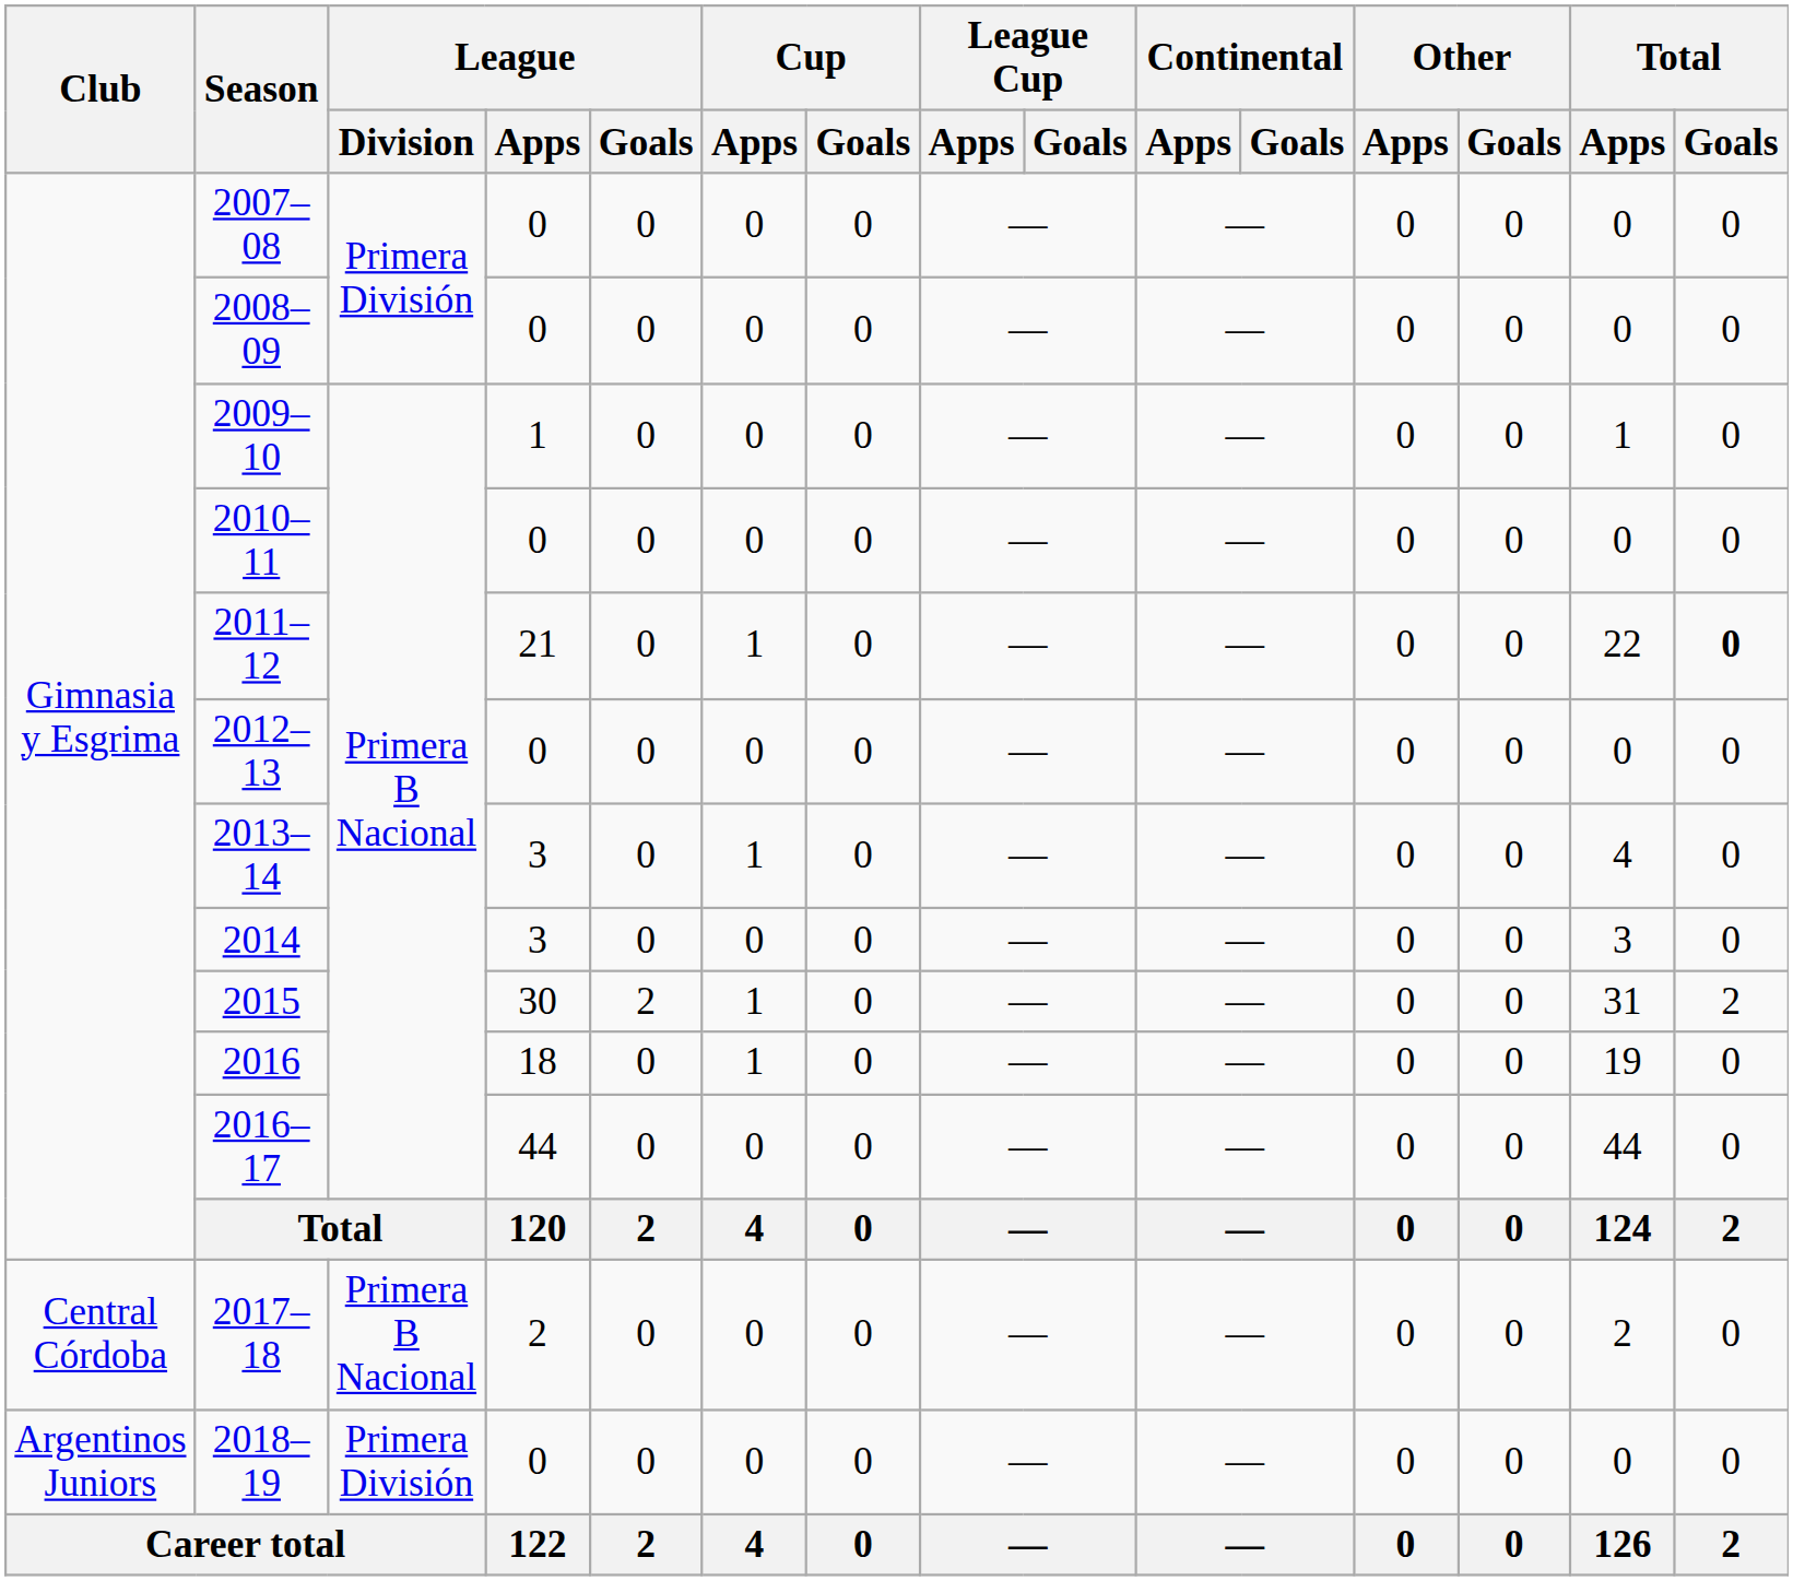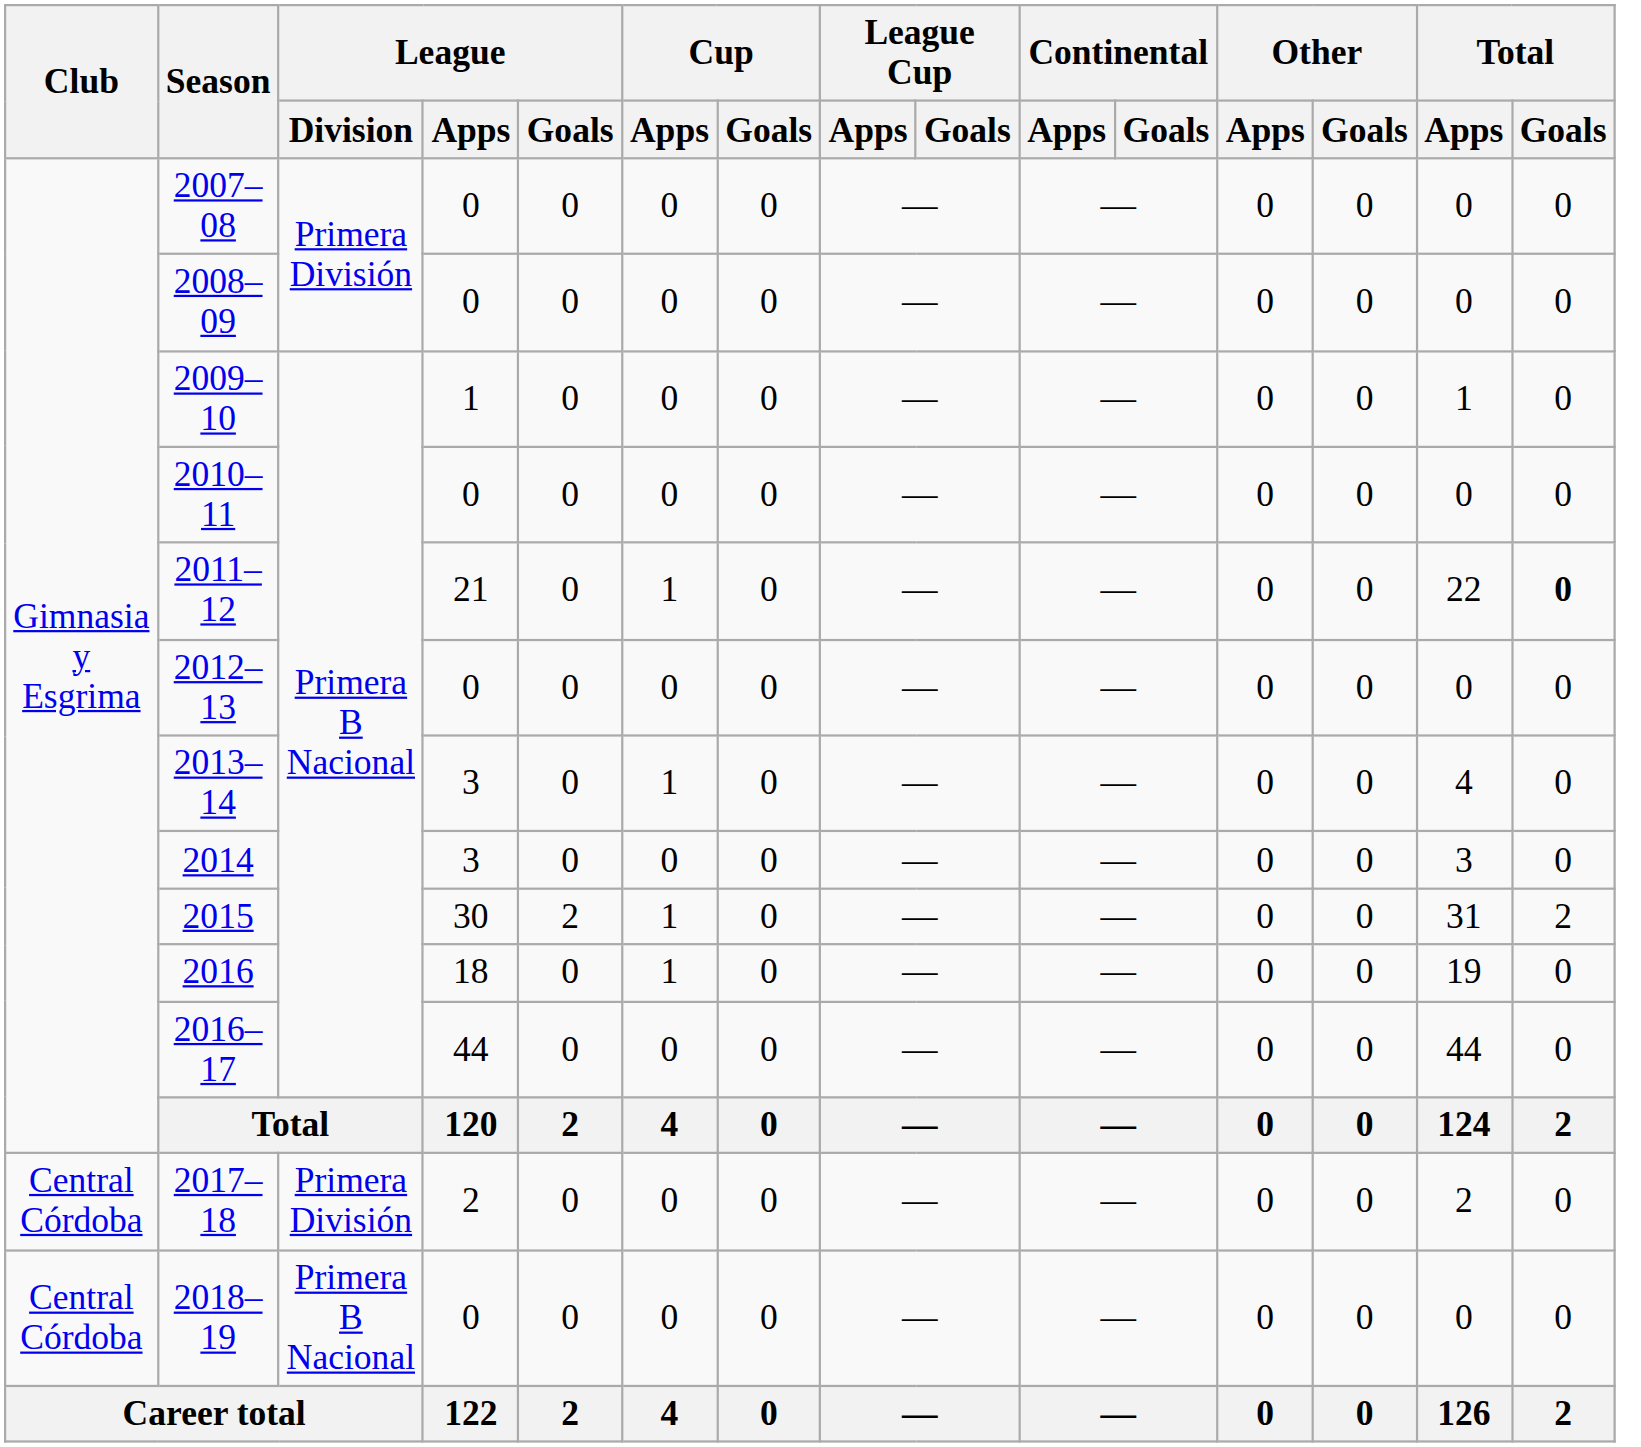2017–18 | League / Division: Primera B Nacional -> Primera División
2018–19 | Club: Argentinos Juniors -> Central Córdoba
2018–19 | League / Division: Primera División -> Primera B Nacional
